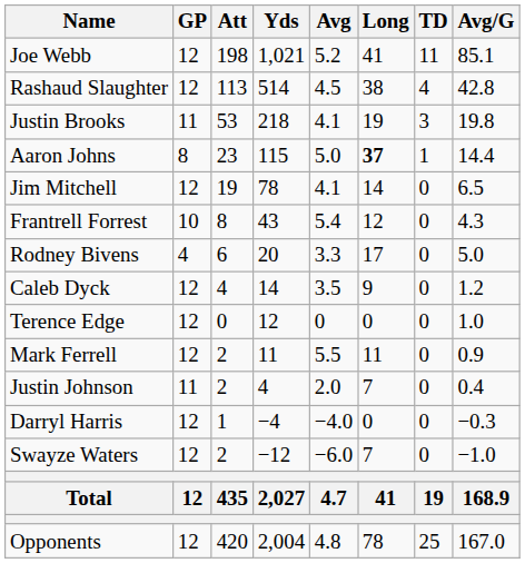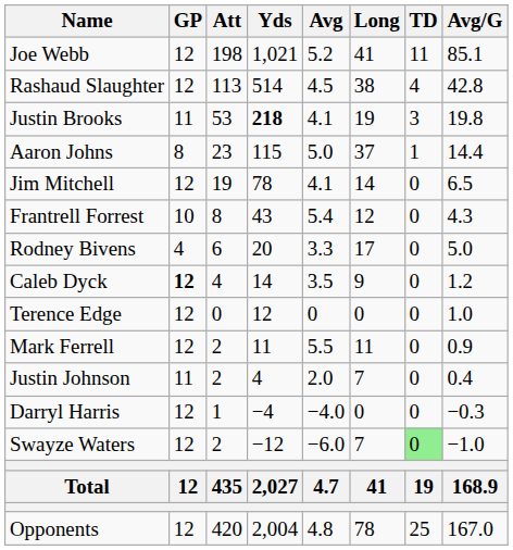Justin Brooks | Yds: normal -> bold
Aaron Johns | Long: bold -> normal
Caleb Dyck | GP: normal -> bold
Swayze Waters | TD: no background -> lightgreen background
